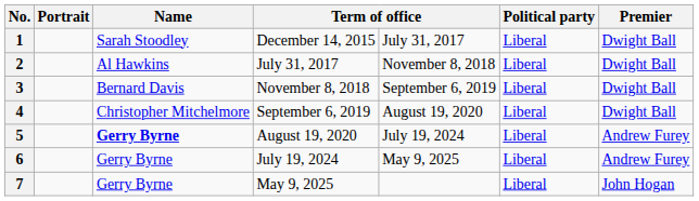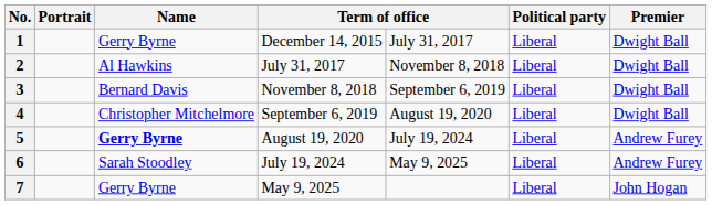1 | Name: Sarah Stoodley -> Gerry Byrne
6 | Name: Gerry Byrne -> Sarah Stoodley
